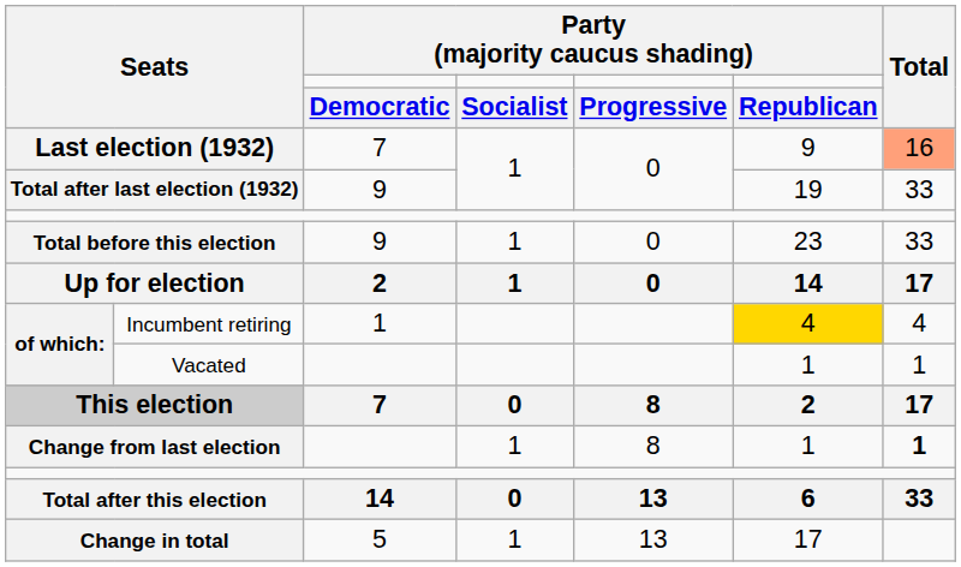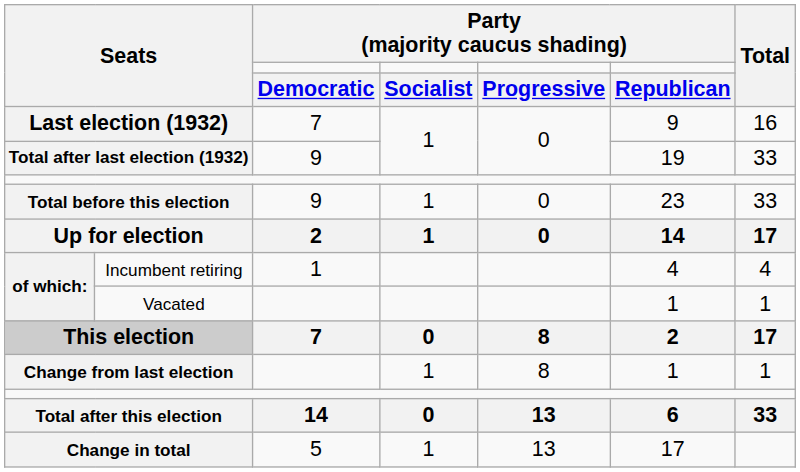Last election (1932) | Total: lightsalmon background -> no background
Incumbent retiring | column 6: gold background -> no background
Change from last election | Total: bold -> normal
